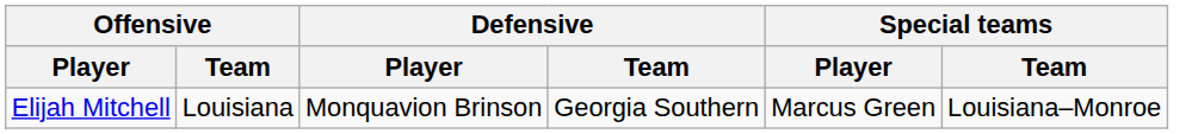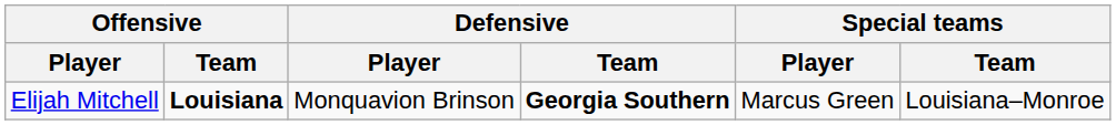Elijah Mitchell | Offensive / Team: normal -> bold
Elijah Mitchell | Defensive / Team: normal -> bold
